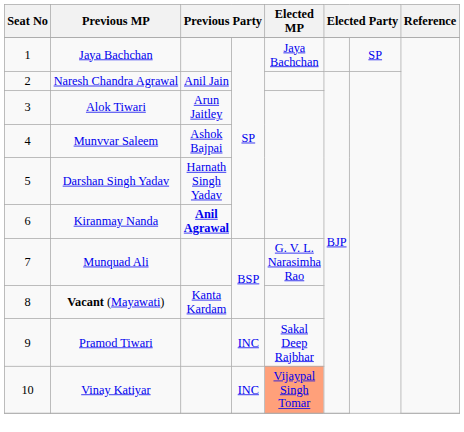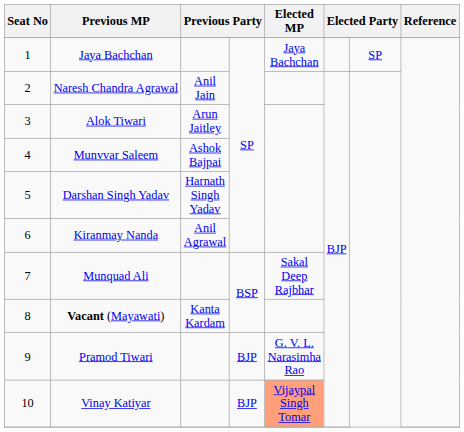Kiranmay Nanda | column 3: bold -> normal
Munquad Ali | Elected MP: G. V. L. Narasimha Rao -> Sakal Deep Rajbhar
Pramod Tiwari | column 4: INC -> BJP
Pramod Tiwari | Elected MP: Sakal Deep Rajbhar -> G. V. L. Narasimha Rao
Vinay Katiyar | column 4: INC -> BJP
